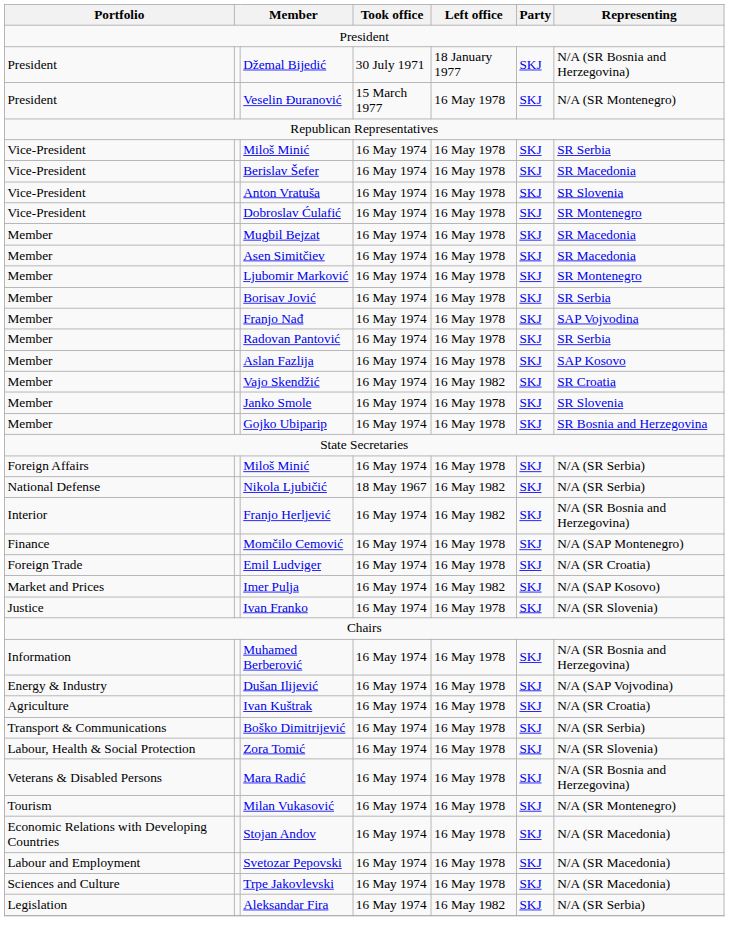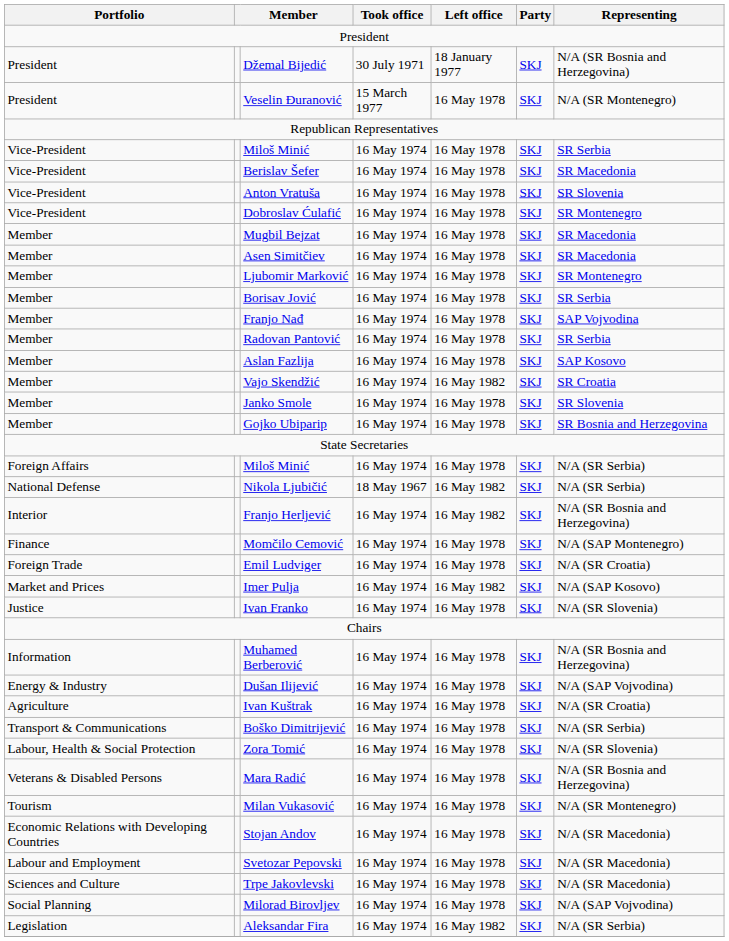+ row: Social Planning | Milorad Birovljev | 16 May 1974 | 16 May 1978 | SKJ | N/A (SAP Vojvodina)
